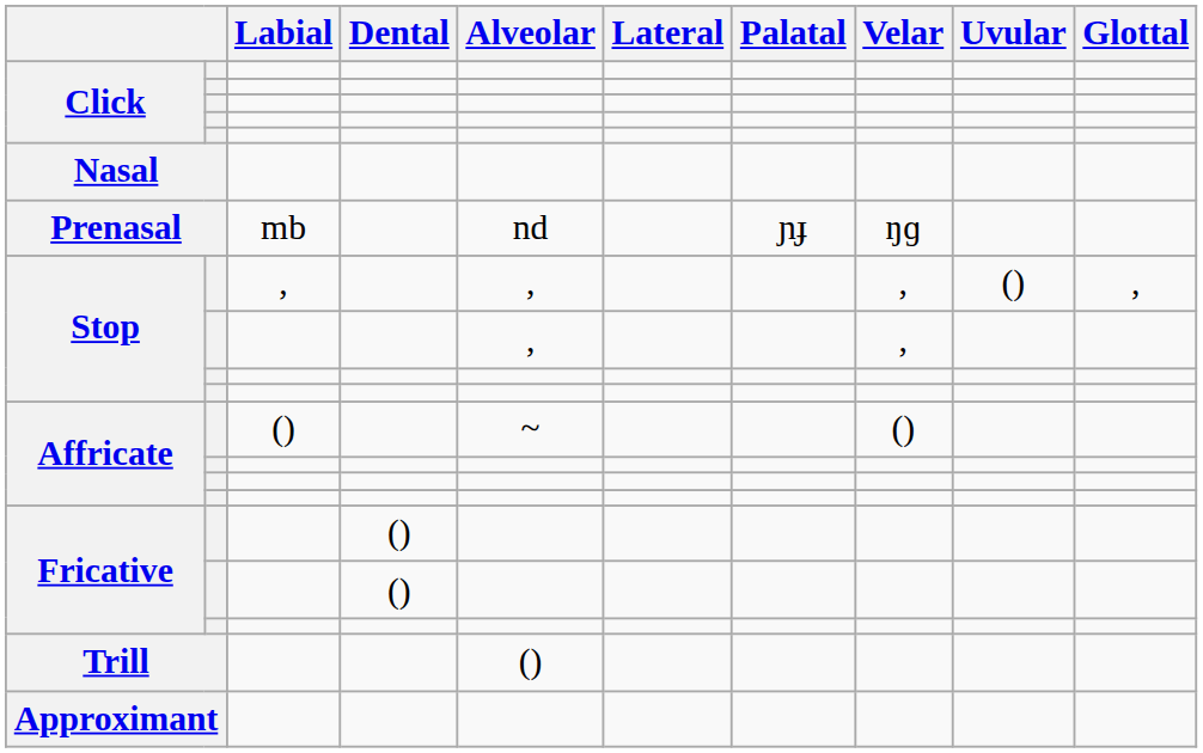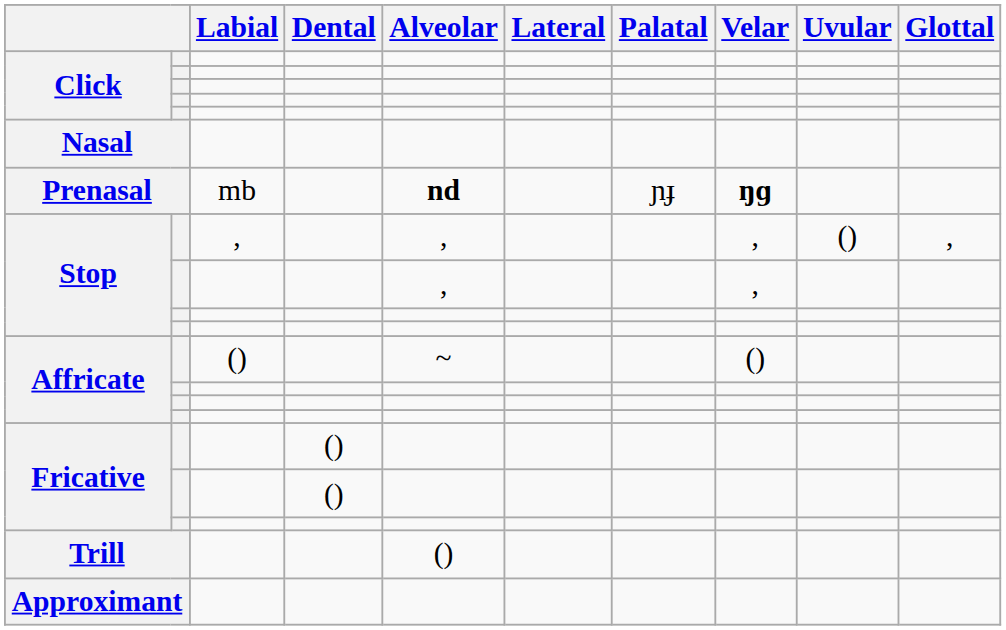Prenasal | Alveolar: normal -> bold
Prenasal | Velar: normal -> bold
